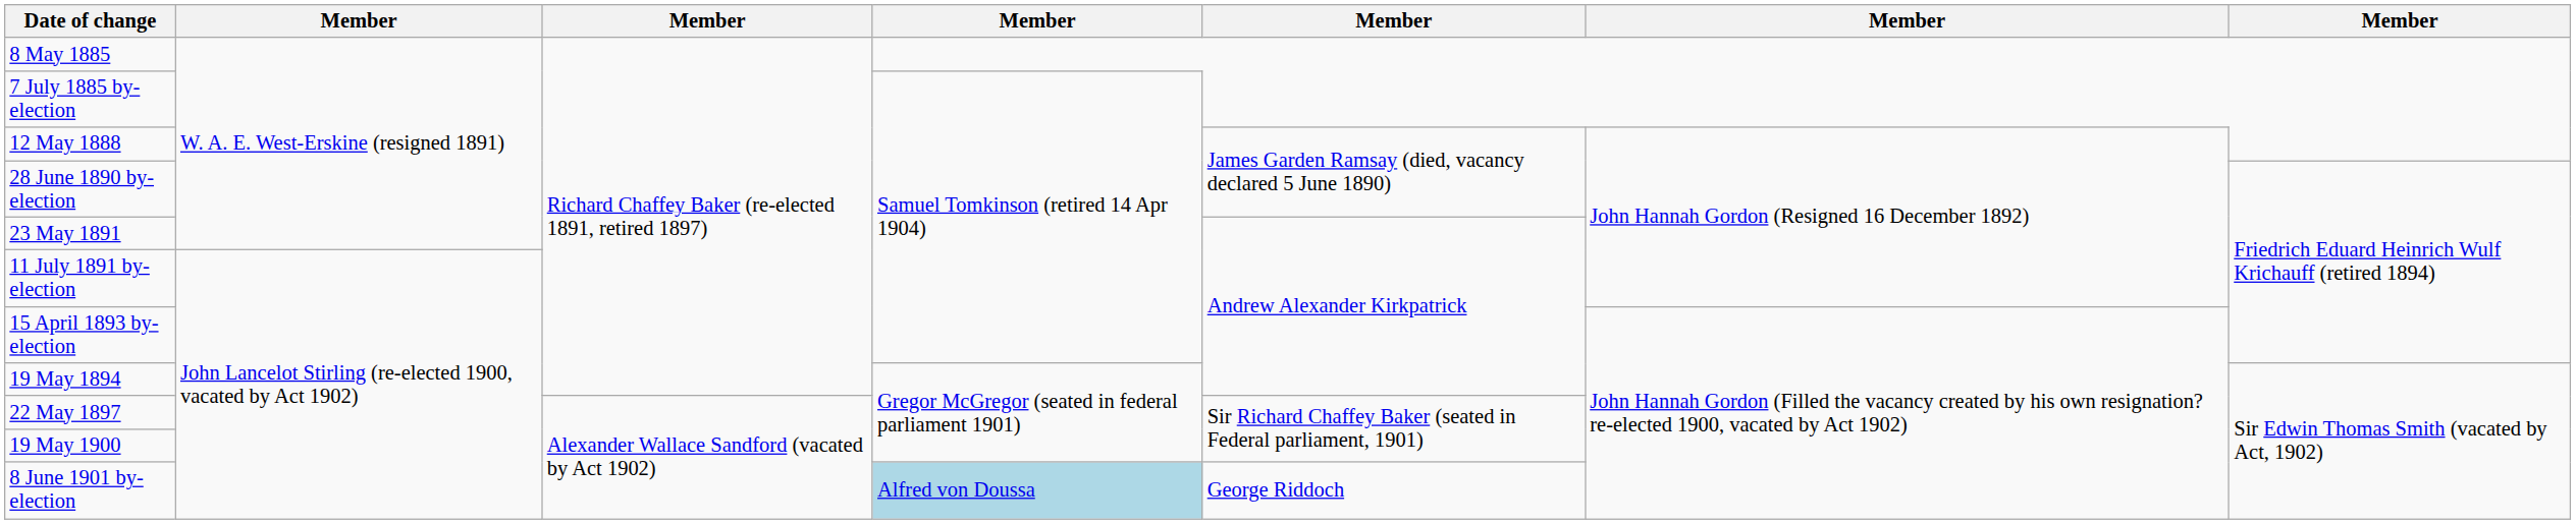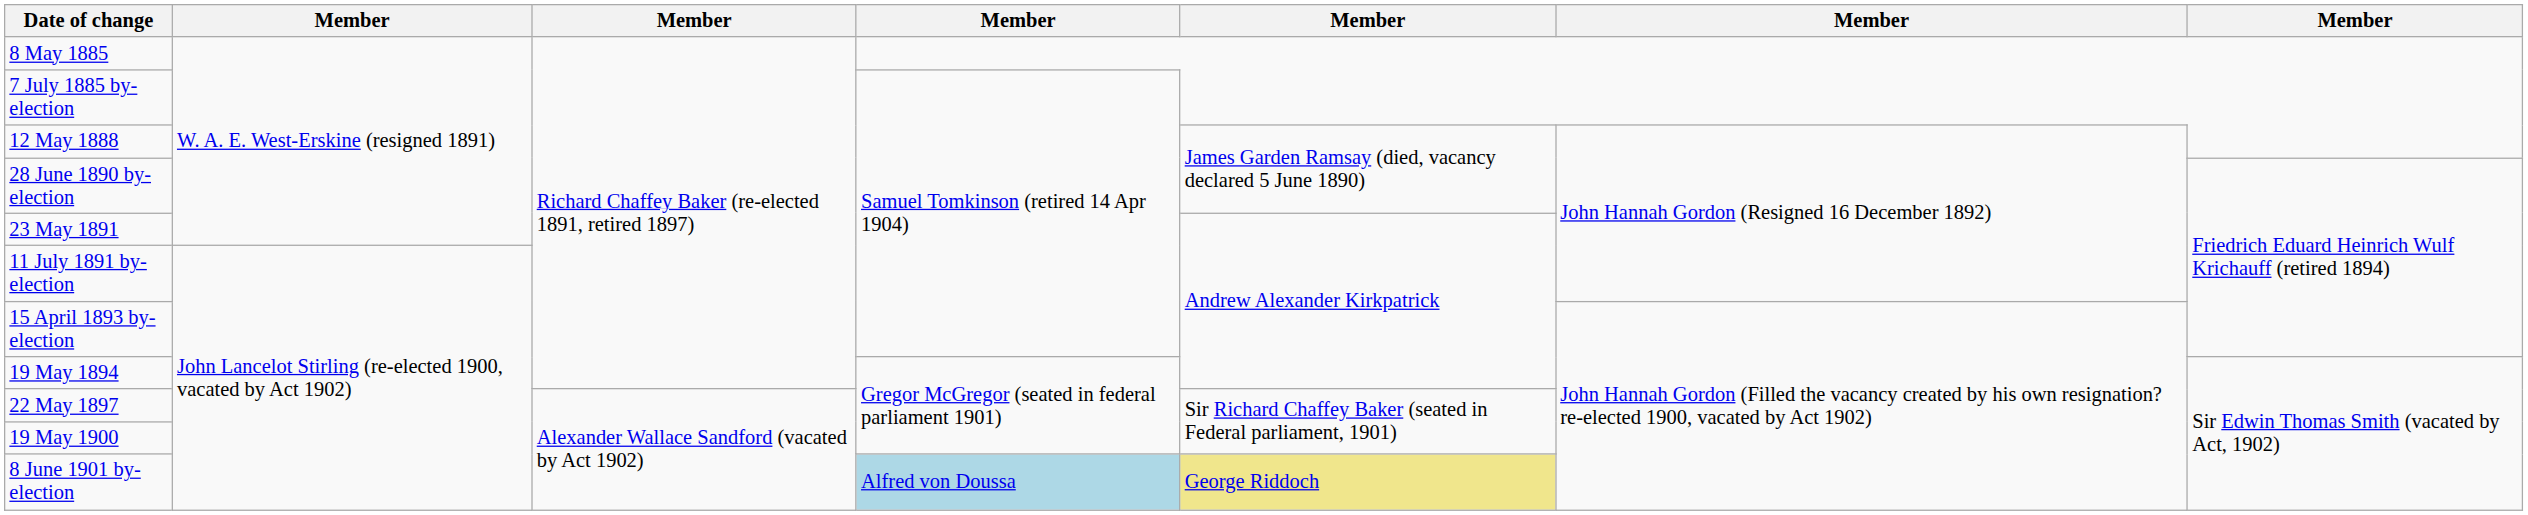8 June 1901 by-election | column 5: no background -> khaki background
